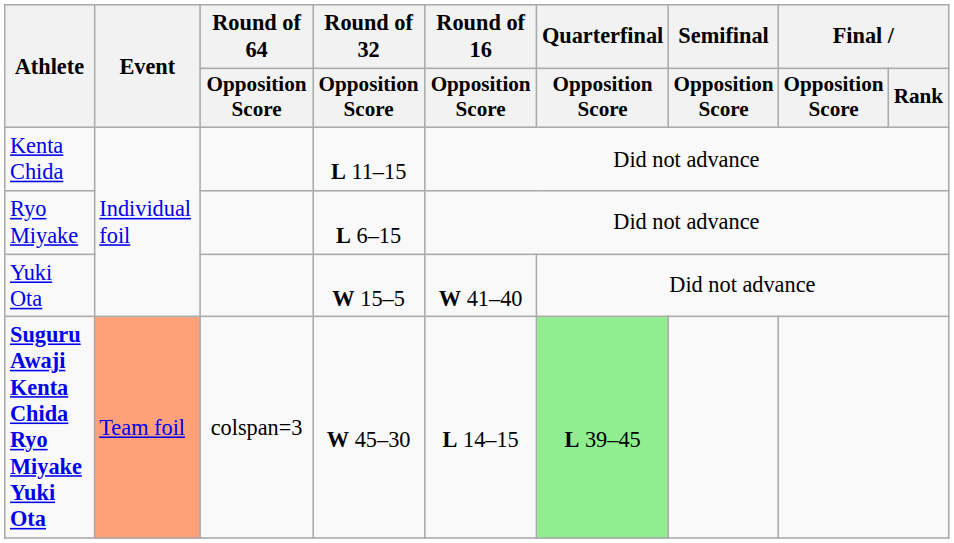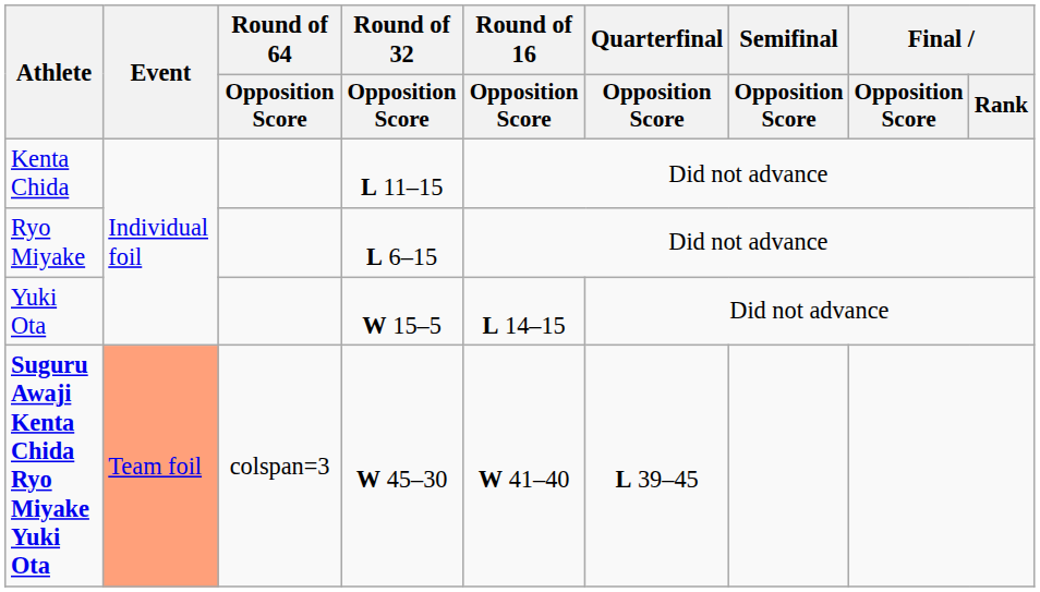Yuki Ota | Round of 16 / Opposition Score: W 41–40 -> L 14–15
Suguru Awaji Kenta Chida Ryo Miyake Yuki Ota | Round of 16 / Opposition Score: L 14–15 -> W 41–40
Suguru Awaji Kenta Chida Ryo Miyake Yuki Ota | Quarterfinal / Opposition Score: lightgreen background -> no background
